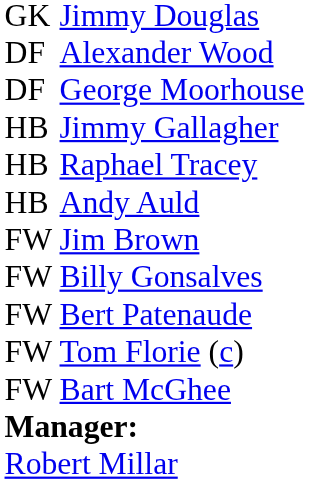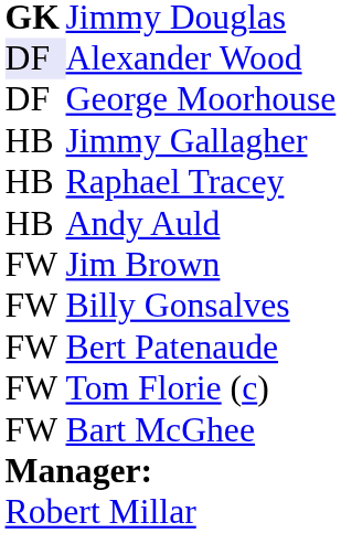Jimmy Douglas | column 1: normal -> bold
Alexander Wood | column 1: no background -> lavender background
